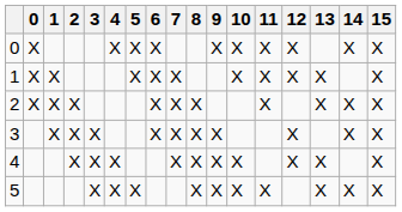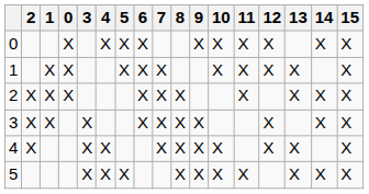columns swapped: 0 <-> 2
